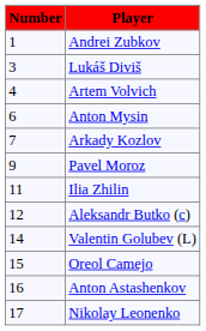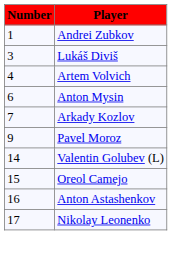- row: 11 | Ilia Zhilin
- row: 12 | Aleksandr Butko (c)
